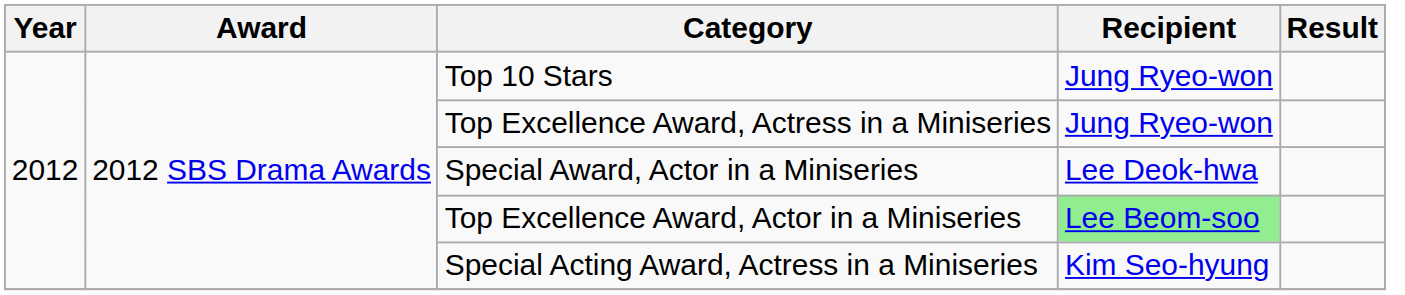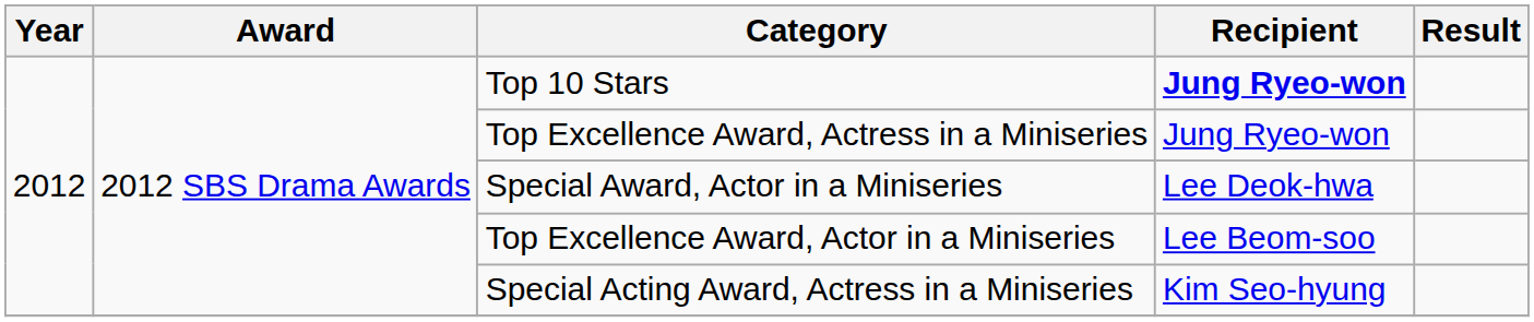Top 10 Stars | Recipient: normal -> bold
Top Excellence Award, Actor in a Miniseries | Recipient: lightgreen background -> no background
